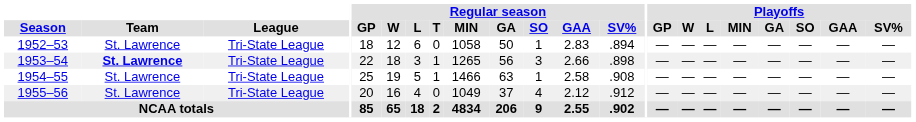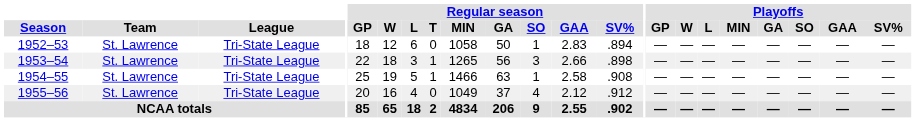1953–54 | Team: bold -> normal
